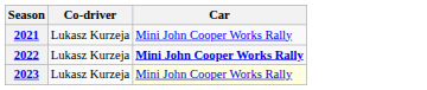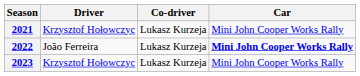+ column: Driver | Krzysztof Hołowczyc | João Ferreira | Krzysztof Hołowczyc
2023 | Car: lightyellow background -> no background
